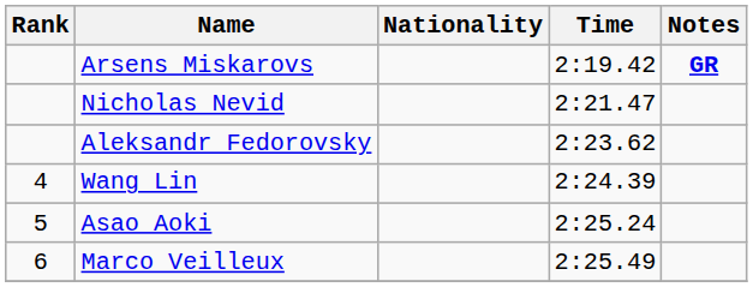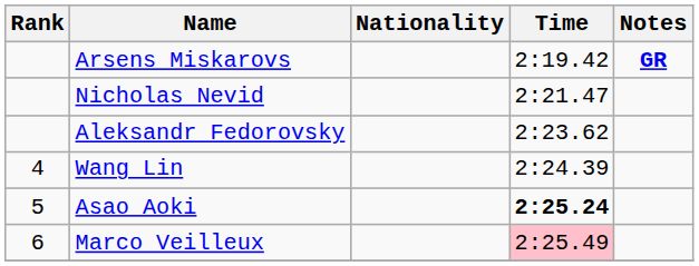Asao Aoki | Time: normal -> bold
Marco Veilleux | Time: no background -> pink background
